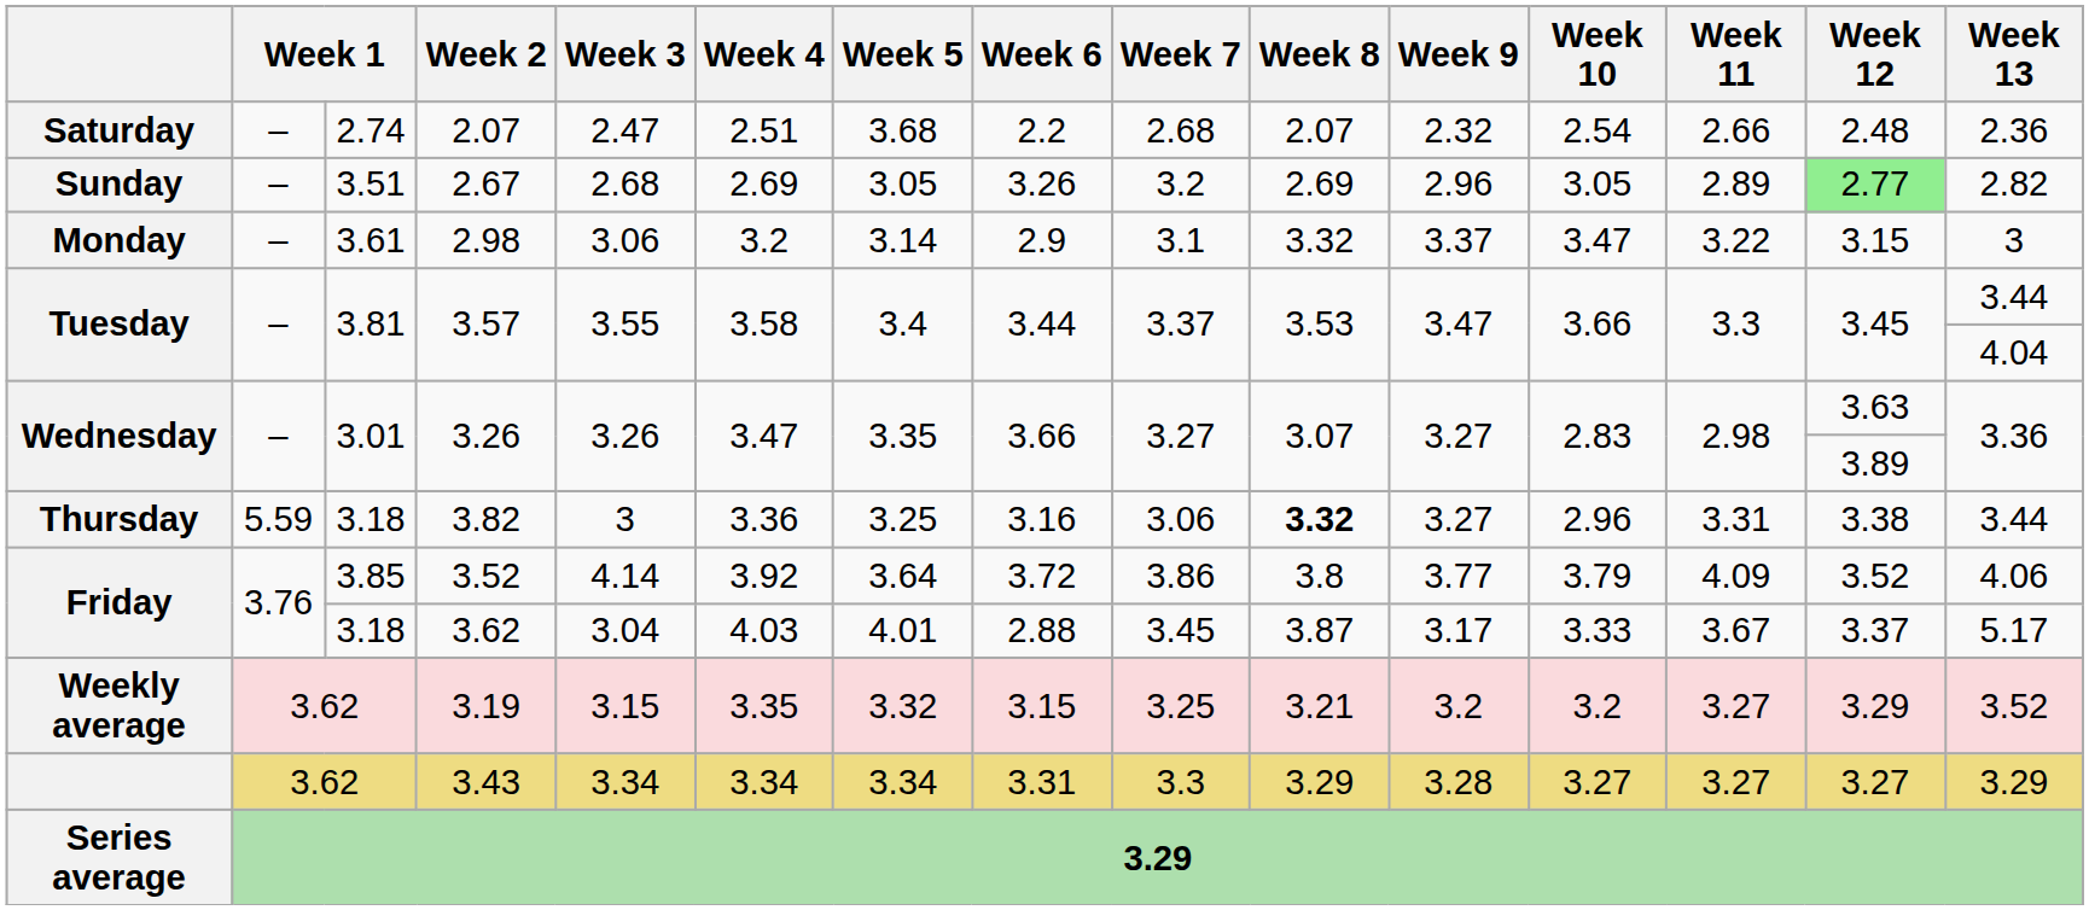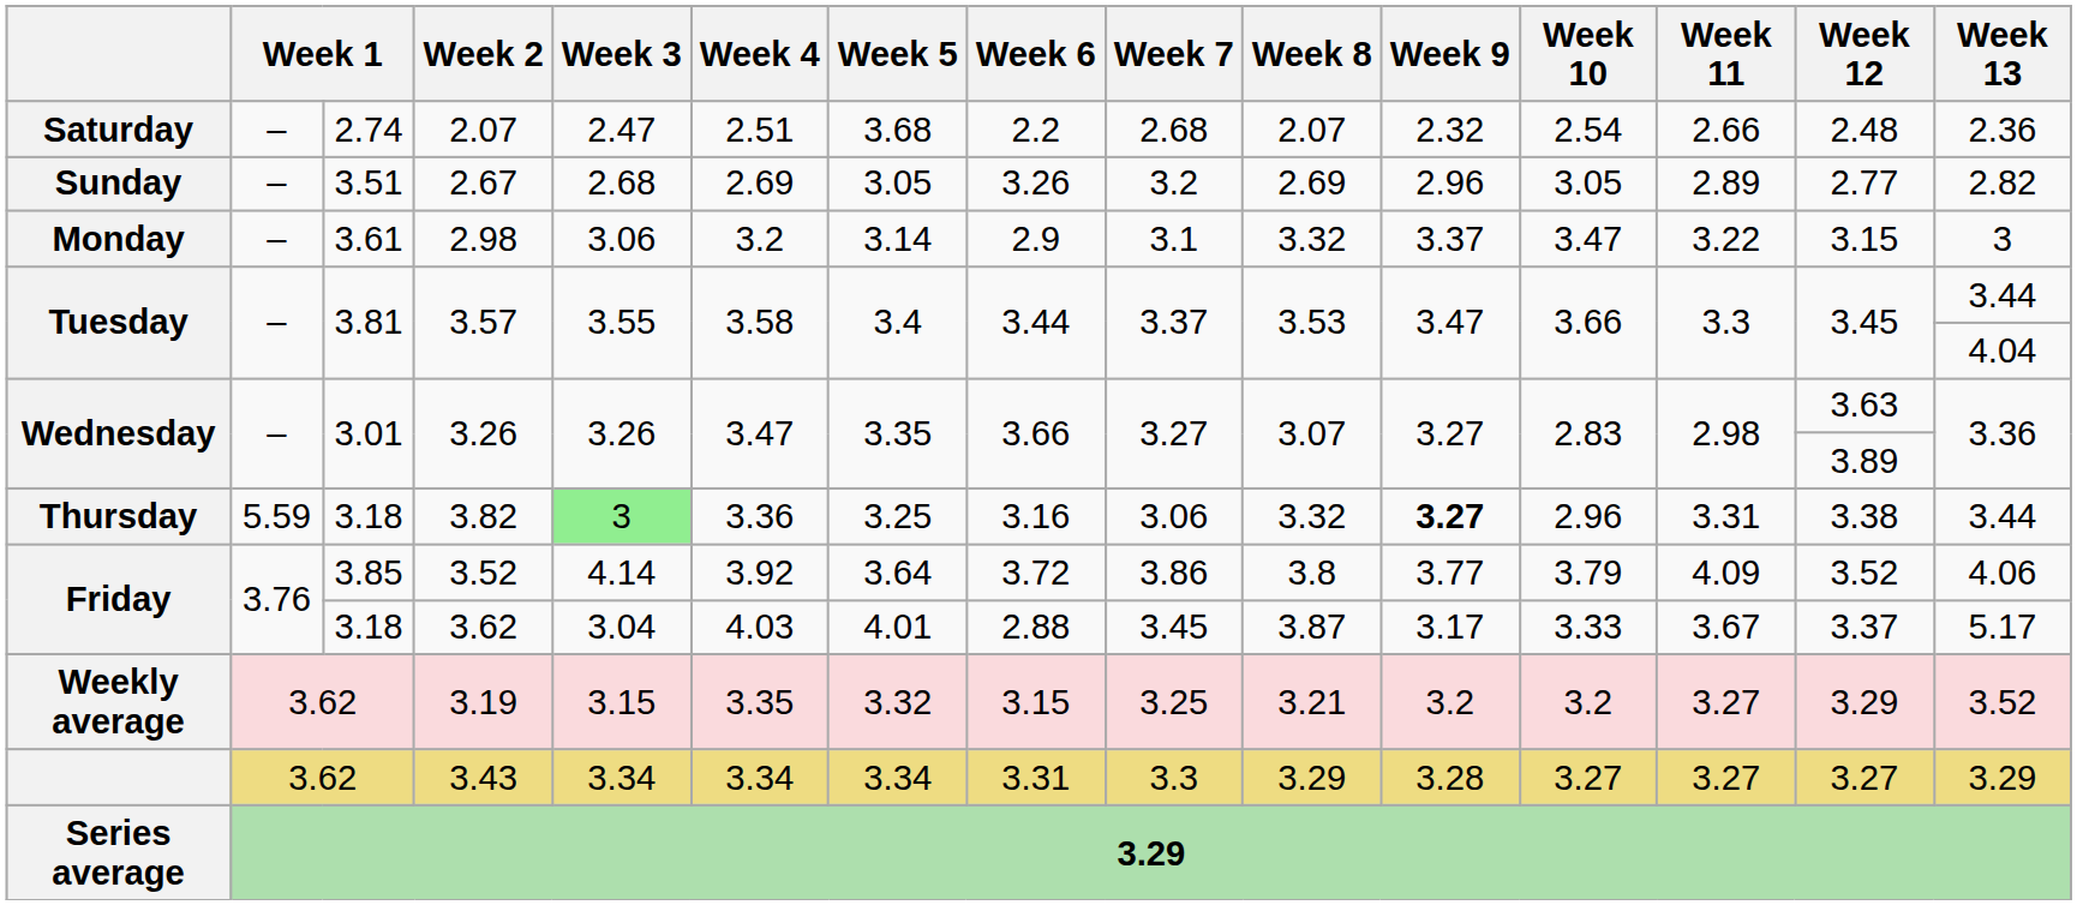2.67 | Week 12: lightgreen background -> no background
3.82 | Week 3: no background -> lightgreen background
3.82 | Week 8: bold -> normal
3.82 | Week 9: normal -> bold
